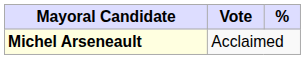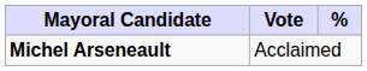Michel Arseneault | Mayoral Candidate: lightyellow background -> no background
